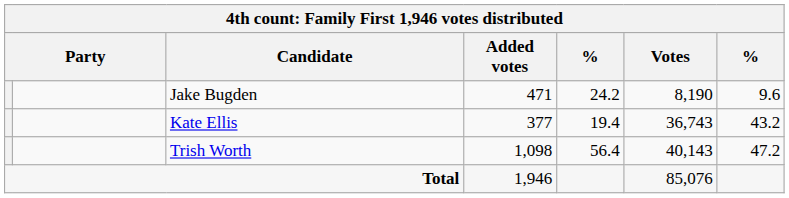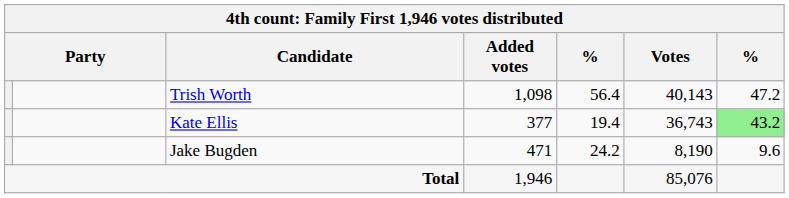rows swapped: Trish Worth <-> Jake Bugden
Kate Ellis | column 7: no background -> lightgreen background
